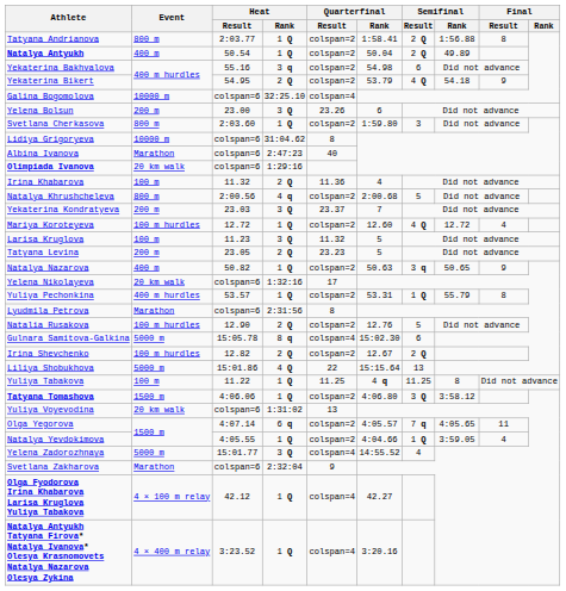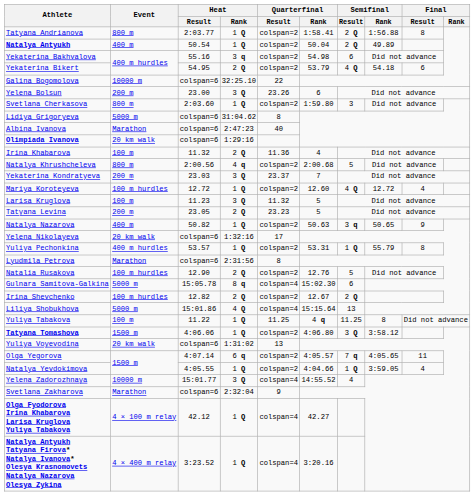Yekaterina Bikert | Final / Result: 9 -> 6
Galina Bogomolova | Quarterfinal / Result: colspan=4 -> 22
Lidiya Grigoryeva | Event: 10000 m -> 5000 m
Liliya Shobukhova | Quarterfinal / Result: 22 -> colspan=4
Yelena Zadorozhnaya | Event: 5000 m -> 10000 m
